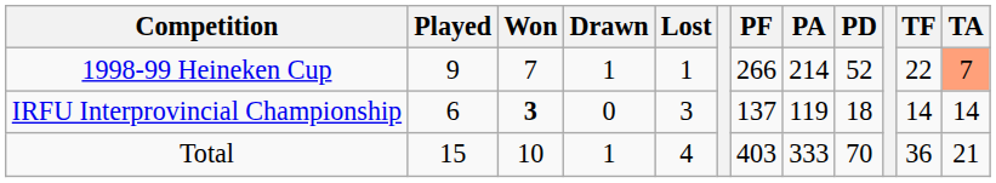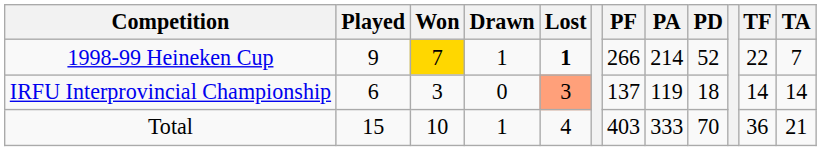1998-99 Heineken Cup | Won: no background -> gold background
1998-99 Heineken Cup | Lost: normal -> bold
1998-99 Heineken Cup | TA: lightsalmon background -> no background
IRFU Interprovincial Championship | Won: bold -> normal
IRFU Interprovincial Championship | Lost: no background -> lightsalmon background
